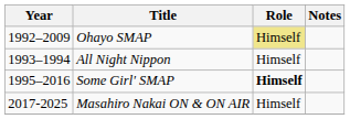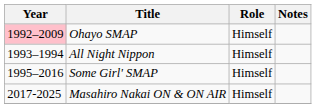Ohayo SMAP | Year: no background -> pink background
Ohayo SMAP | Role: khaki background -> no background
Some Girl' SMAP | Role: bold -> normal
